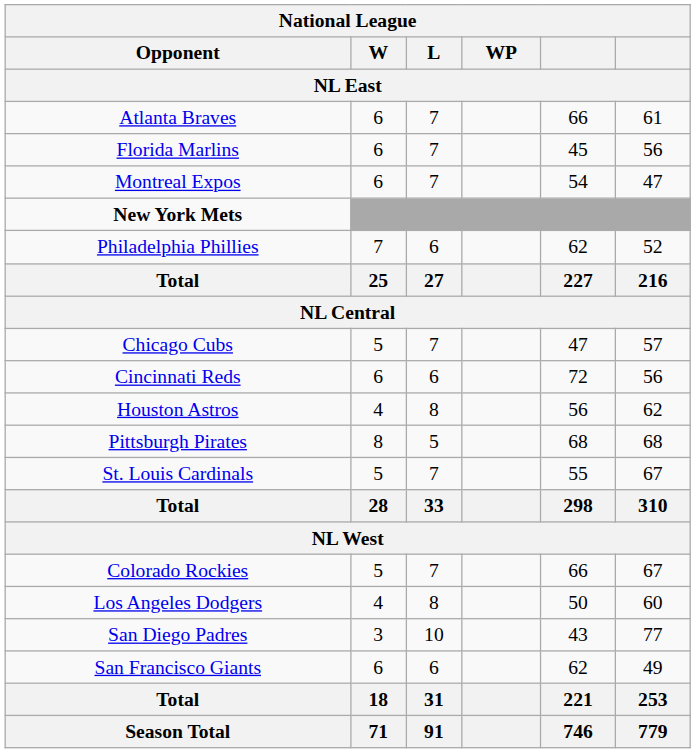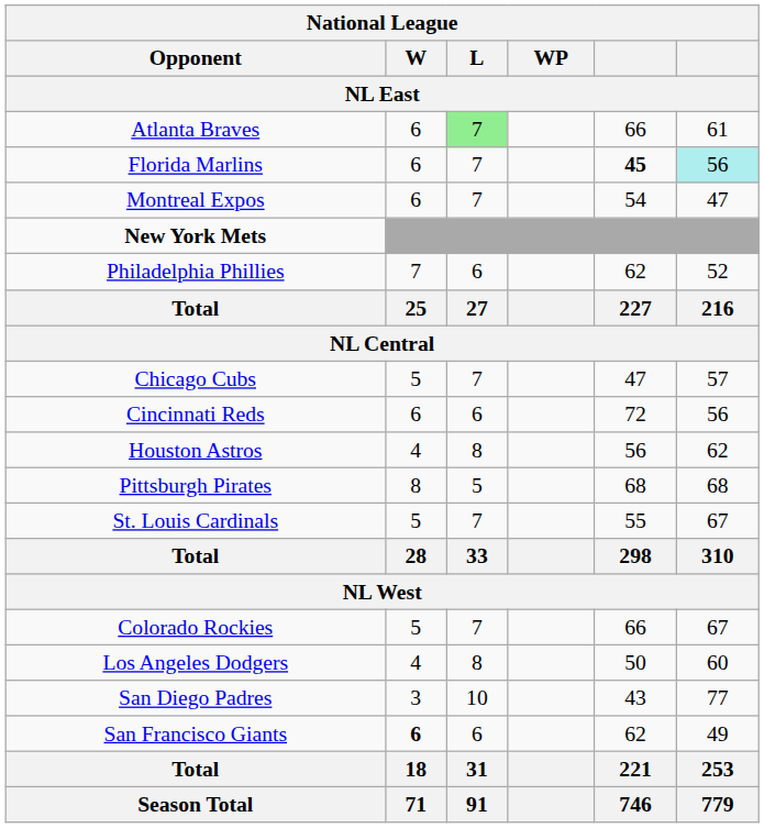Atlanta Braves | L: no background -> lightgreen background
Florida Marlins | column 5: normal -> bold
Florida Marlins | column 6: no background -> paleturquoise background
San Francisco Giants | W: normal -> bold
